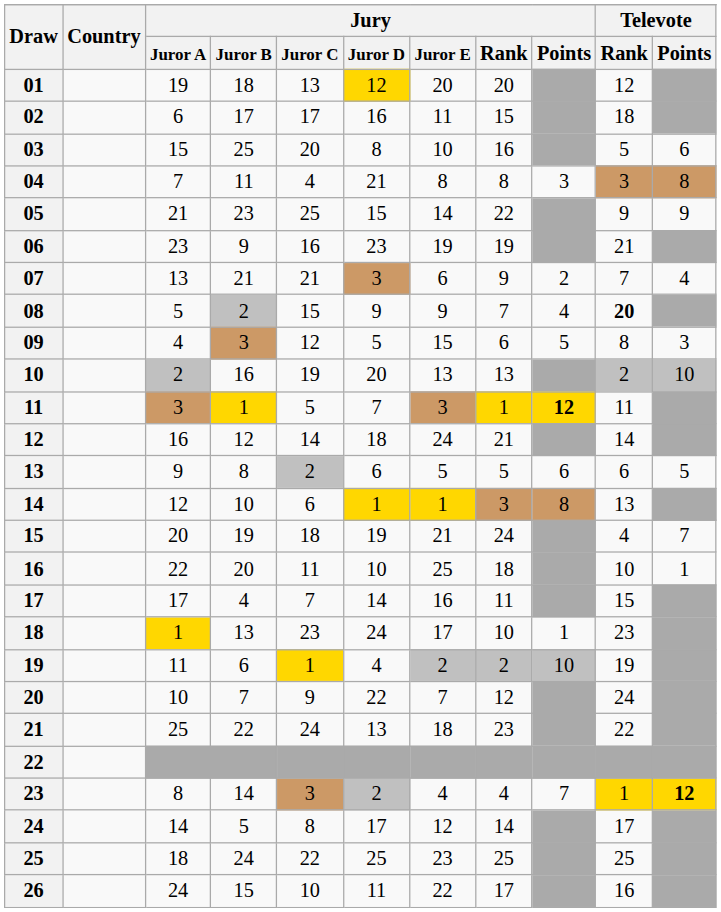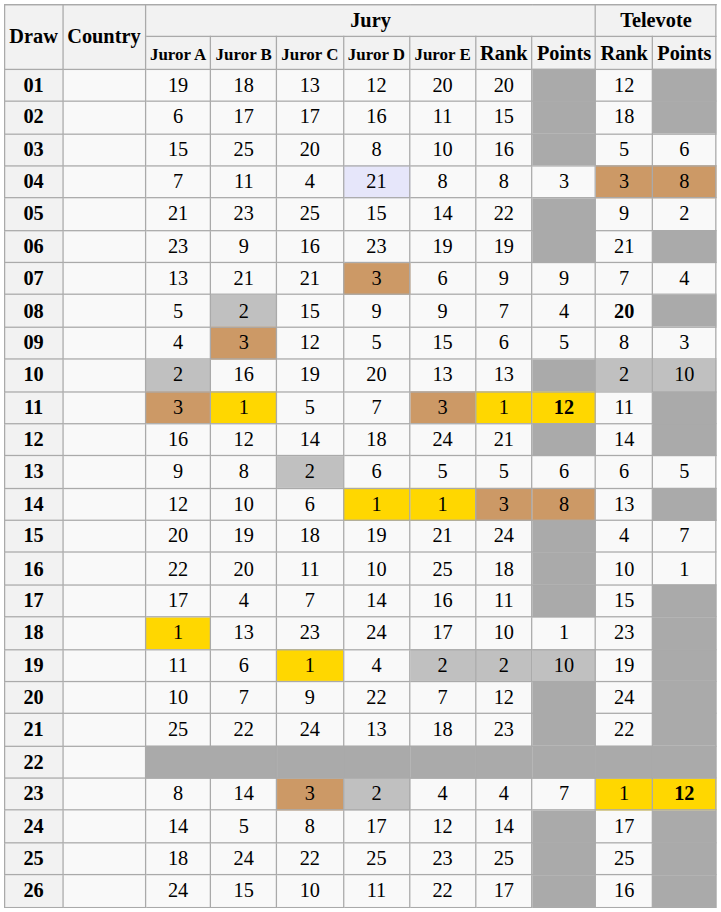01 | Jury / Juror D: gold background -> no background
04 | Jury / Juror D: no background -> lavender background
05 | Televote / Points: 9 -> 2
07 | Jury / Points: 2 -> 9
